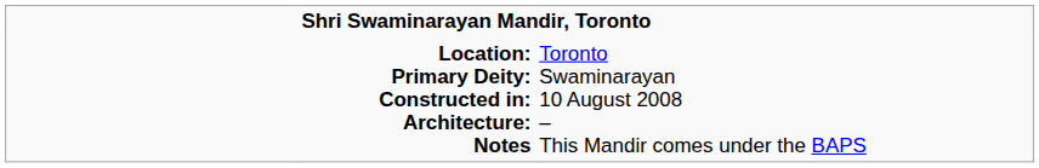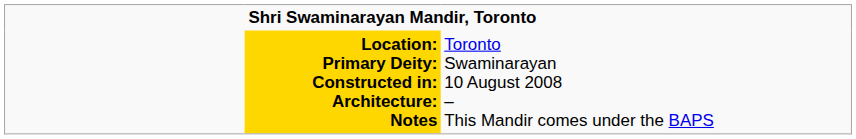Location: Primary Deity: Constructed in: Architecture: Notes | column 2: no background -> gold background
